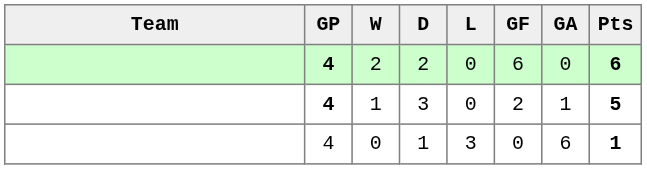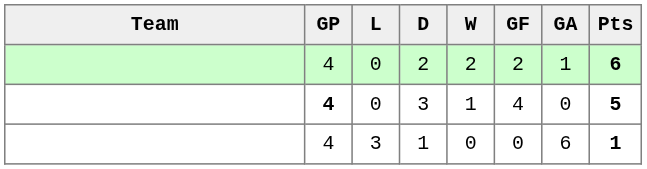columns swapped: W <-> L
row 2 | GP: bold -> normal
row 2 | GF: 6 -> 2
row 2 | GA: 0 -> 1
row 3 | GF: 2 -> 4
row 3 | GA: 1 -> 0
